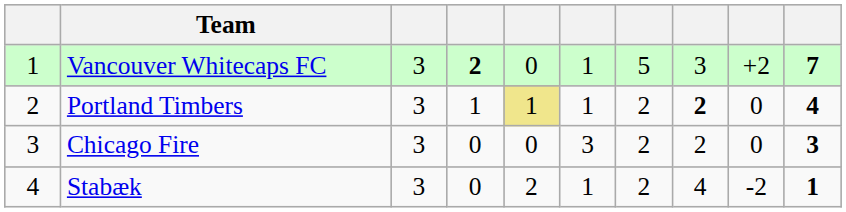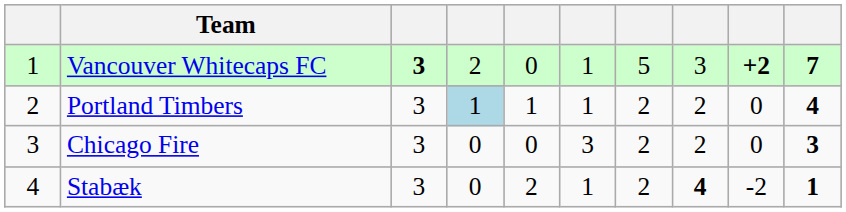Vancouver Whitecaps FC | column 3: normal -> bold
Vancouver Whitecaps FC | column 4: bold -> normal
Vancouver Whitecaps FC | column 9: normal -> bold
Portland Timbers | column 4: no background -> lightblue background
Portland Timbers | column 5: khaki background -> no background
Portland Timbers | column 8: bold -> normal
Stabæk | column 8: normal -> bold
